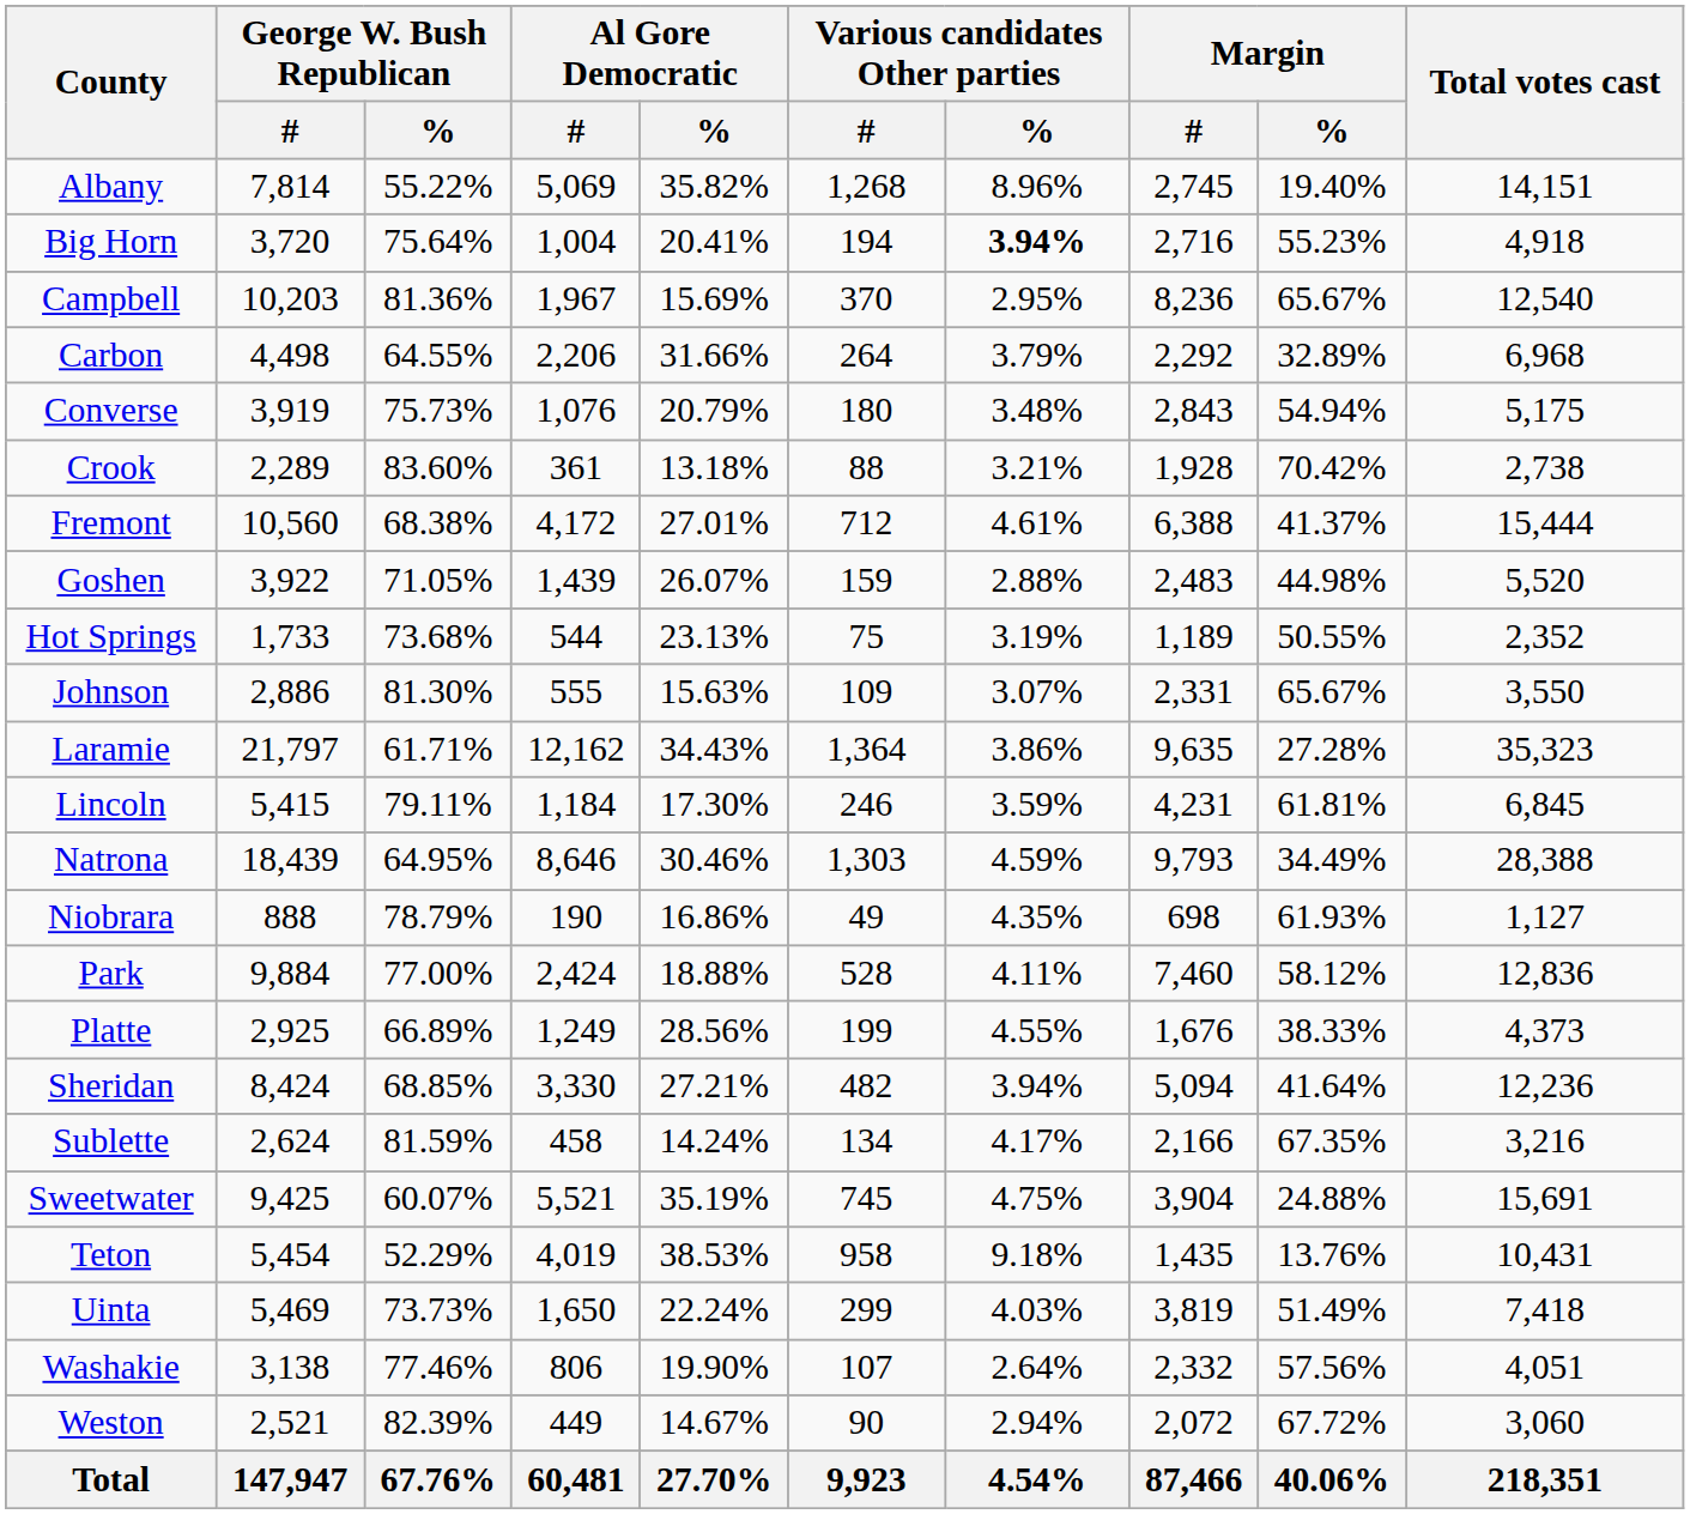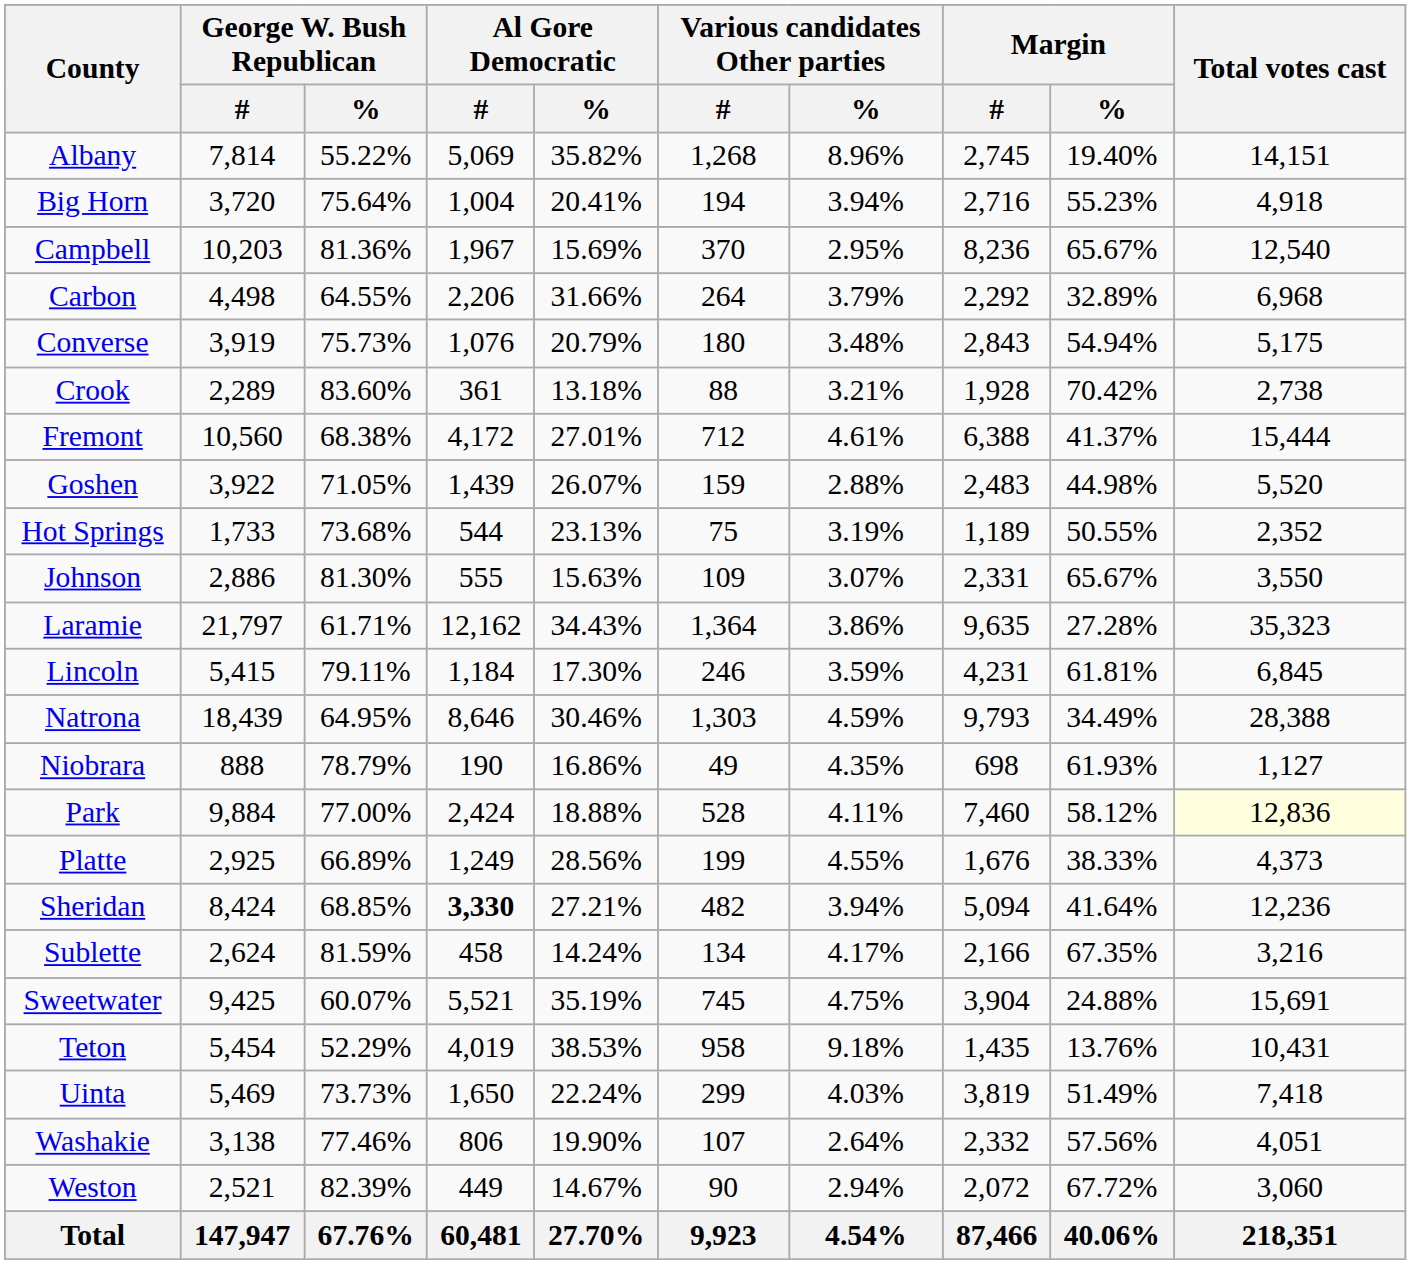Big Horn | Various candidates Other parties / %: bold -> normal
Park | Total votes cast: no background -> lightyellow background
Sheridan | Al Gore Democratic / #: normal -> bold
